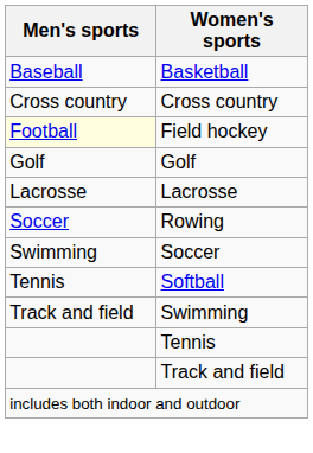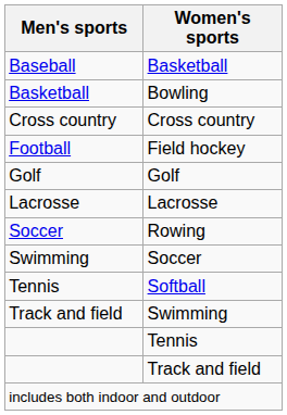+ row: Basketball | Bowling
Field hockey | Men's sports: lightyellow background -> no background
